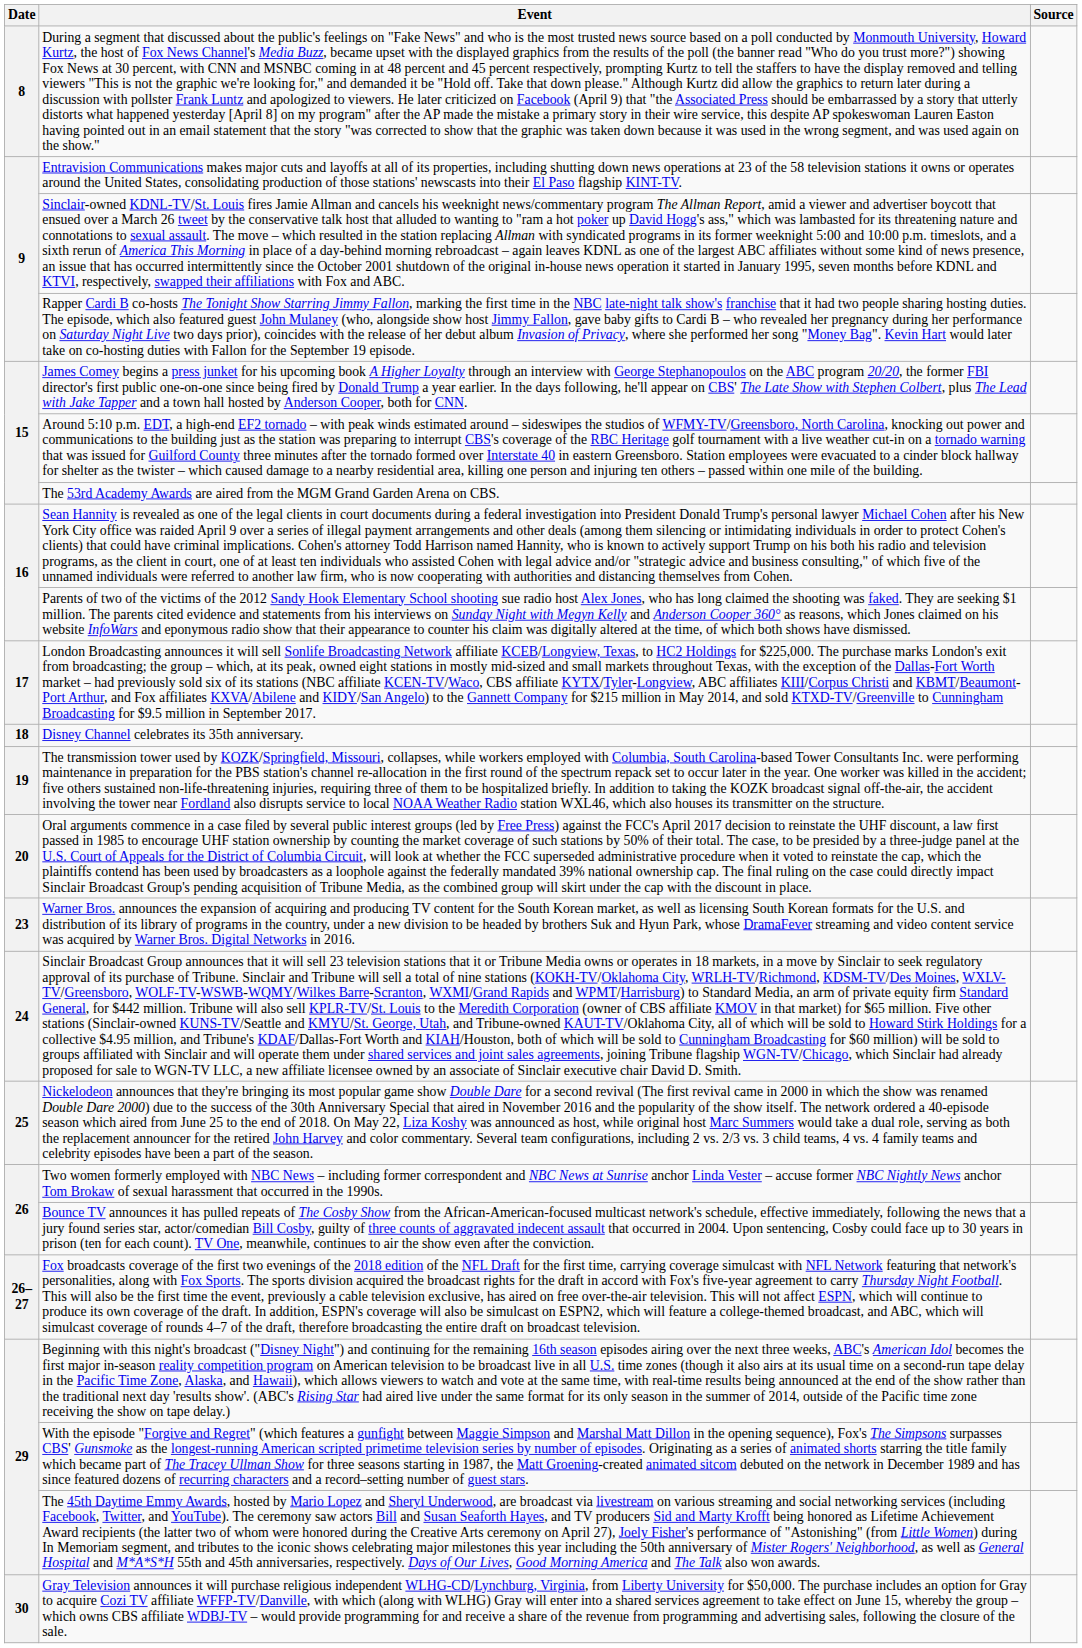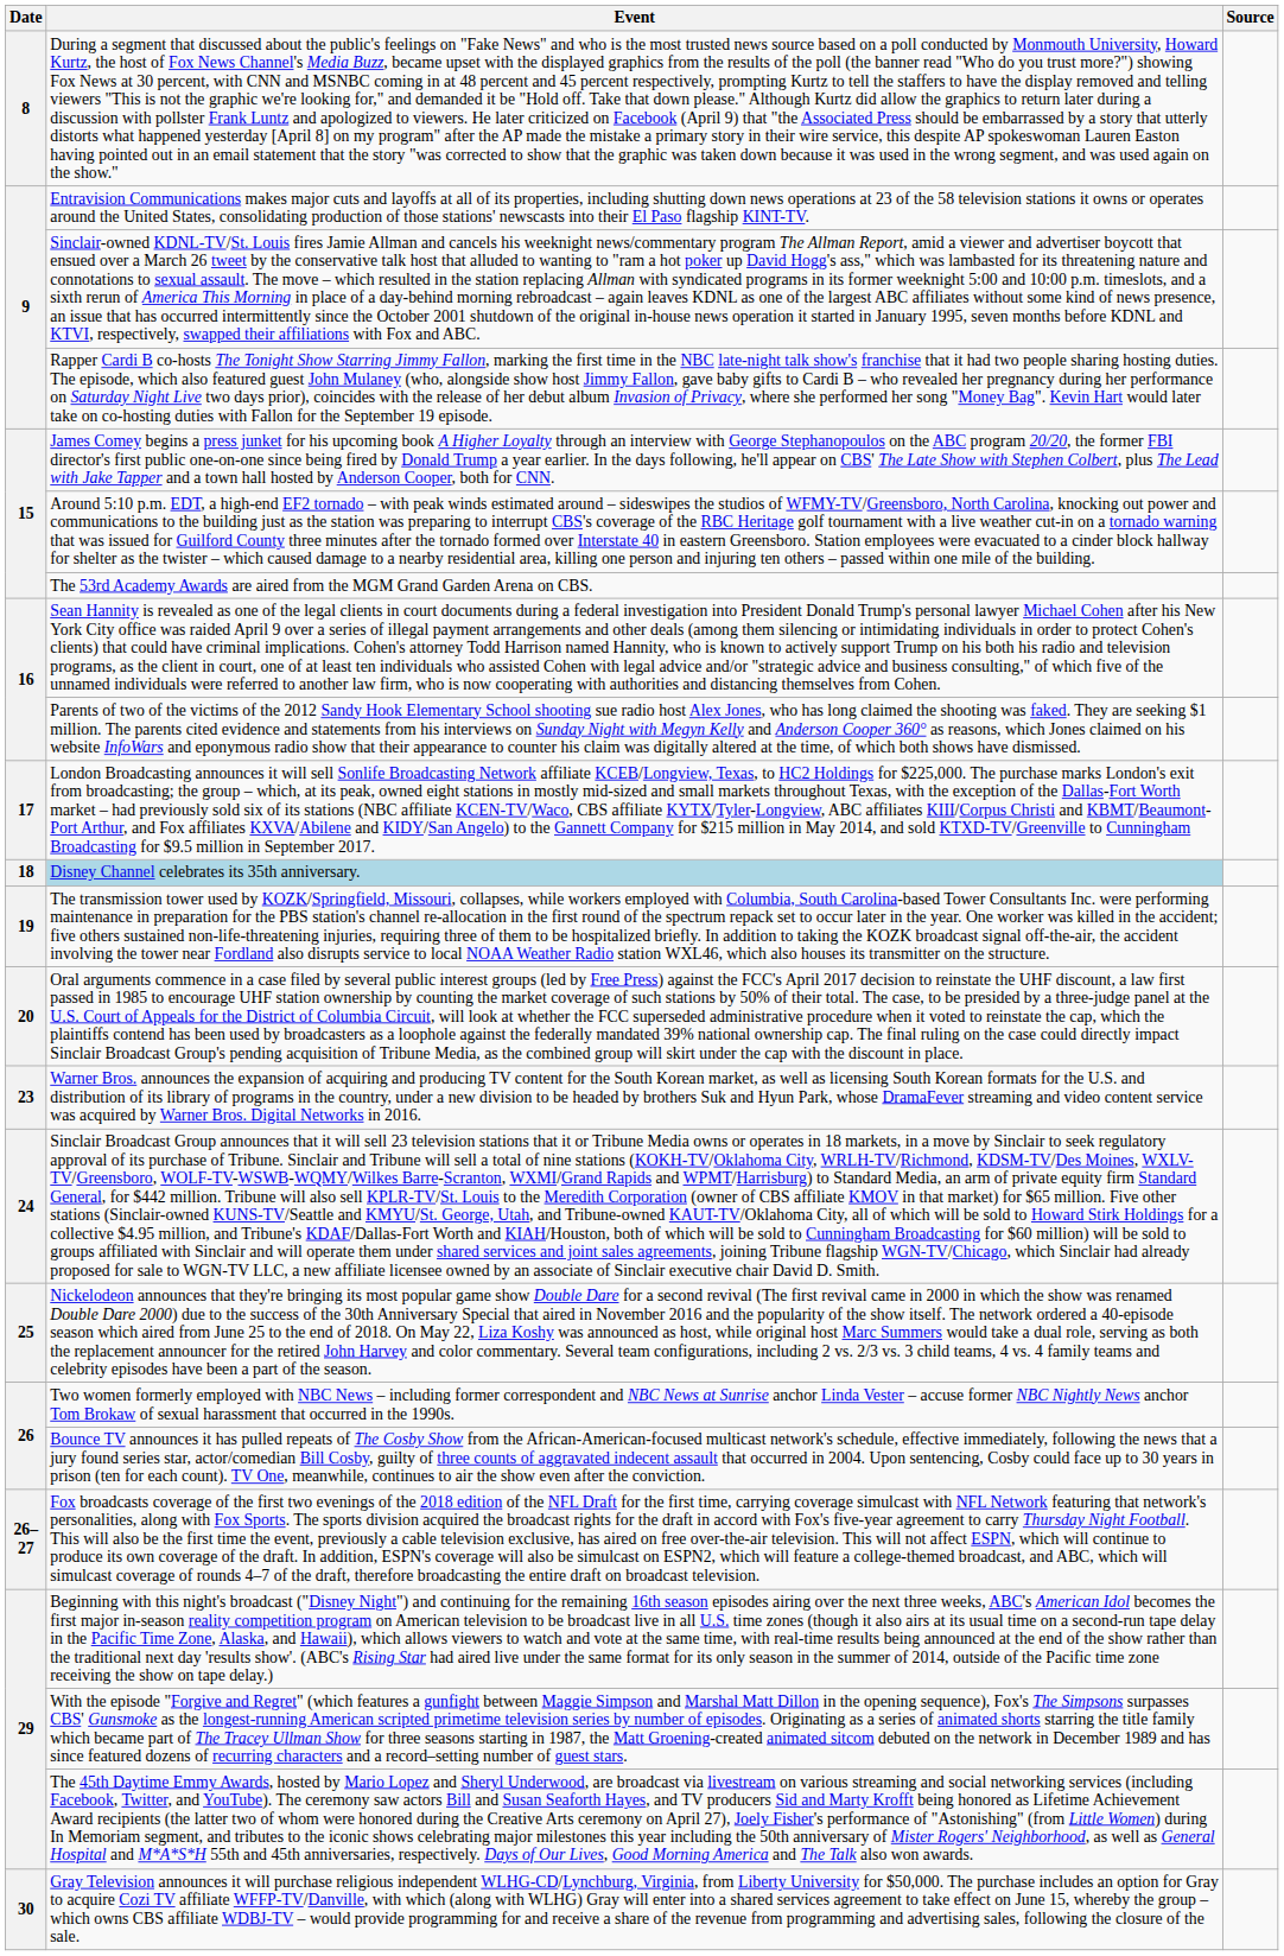Disney Channel celebrates its 35th anniversary. | Event: no background -> lightblue background
